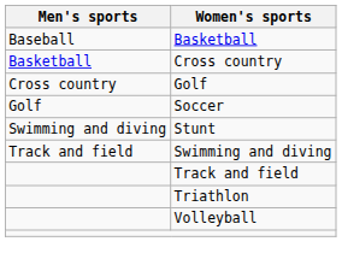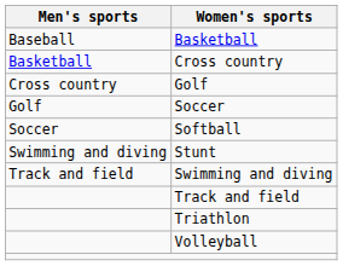+ row: Soccer | Softball
